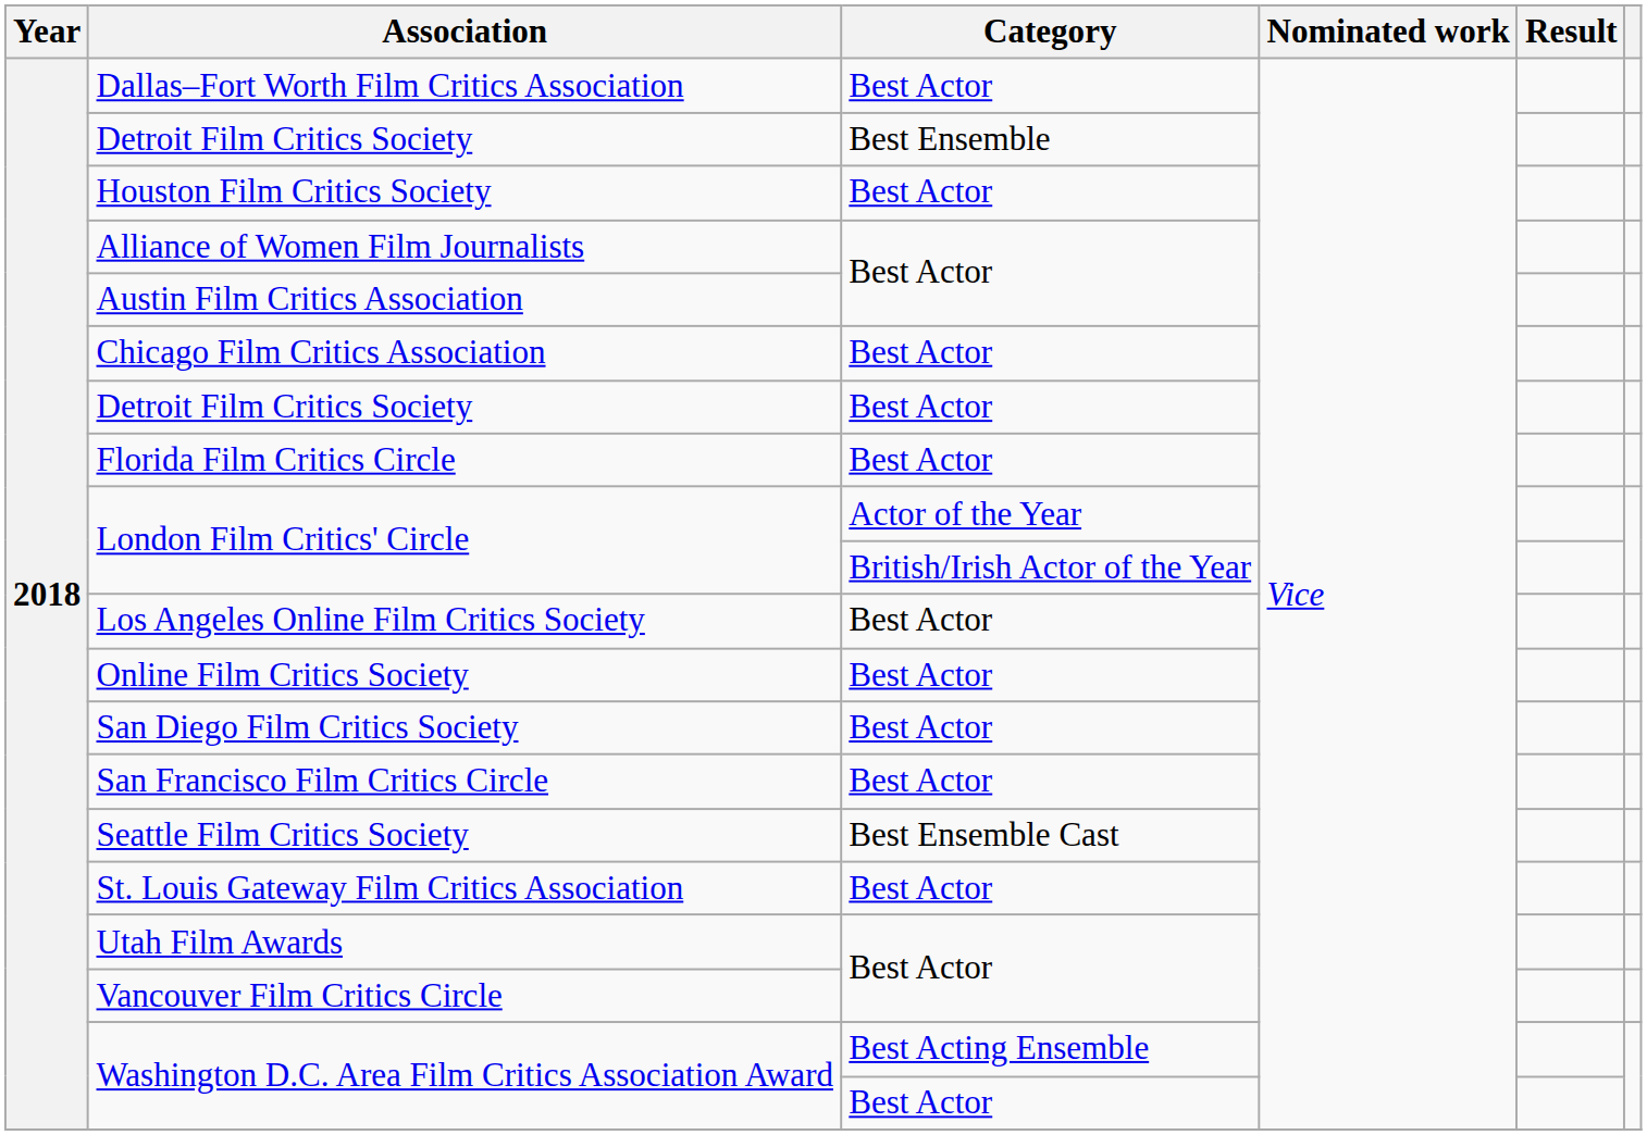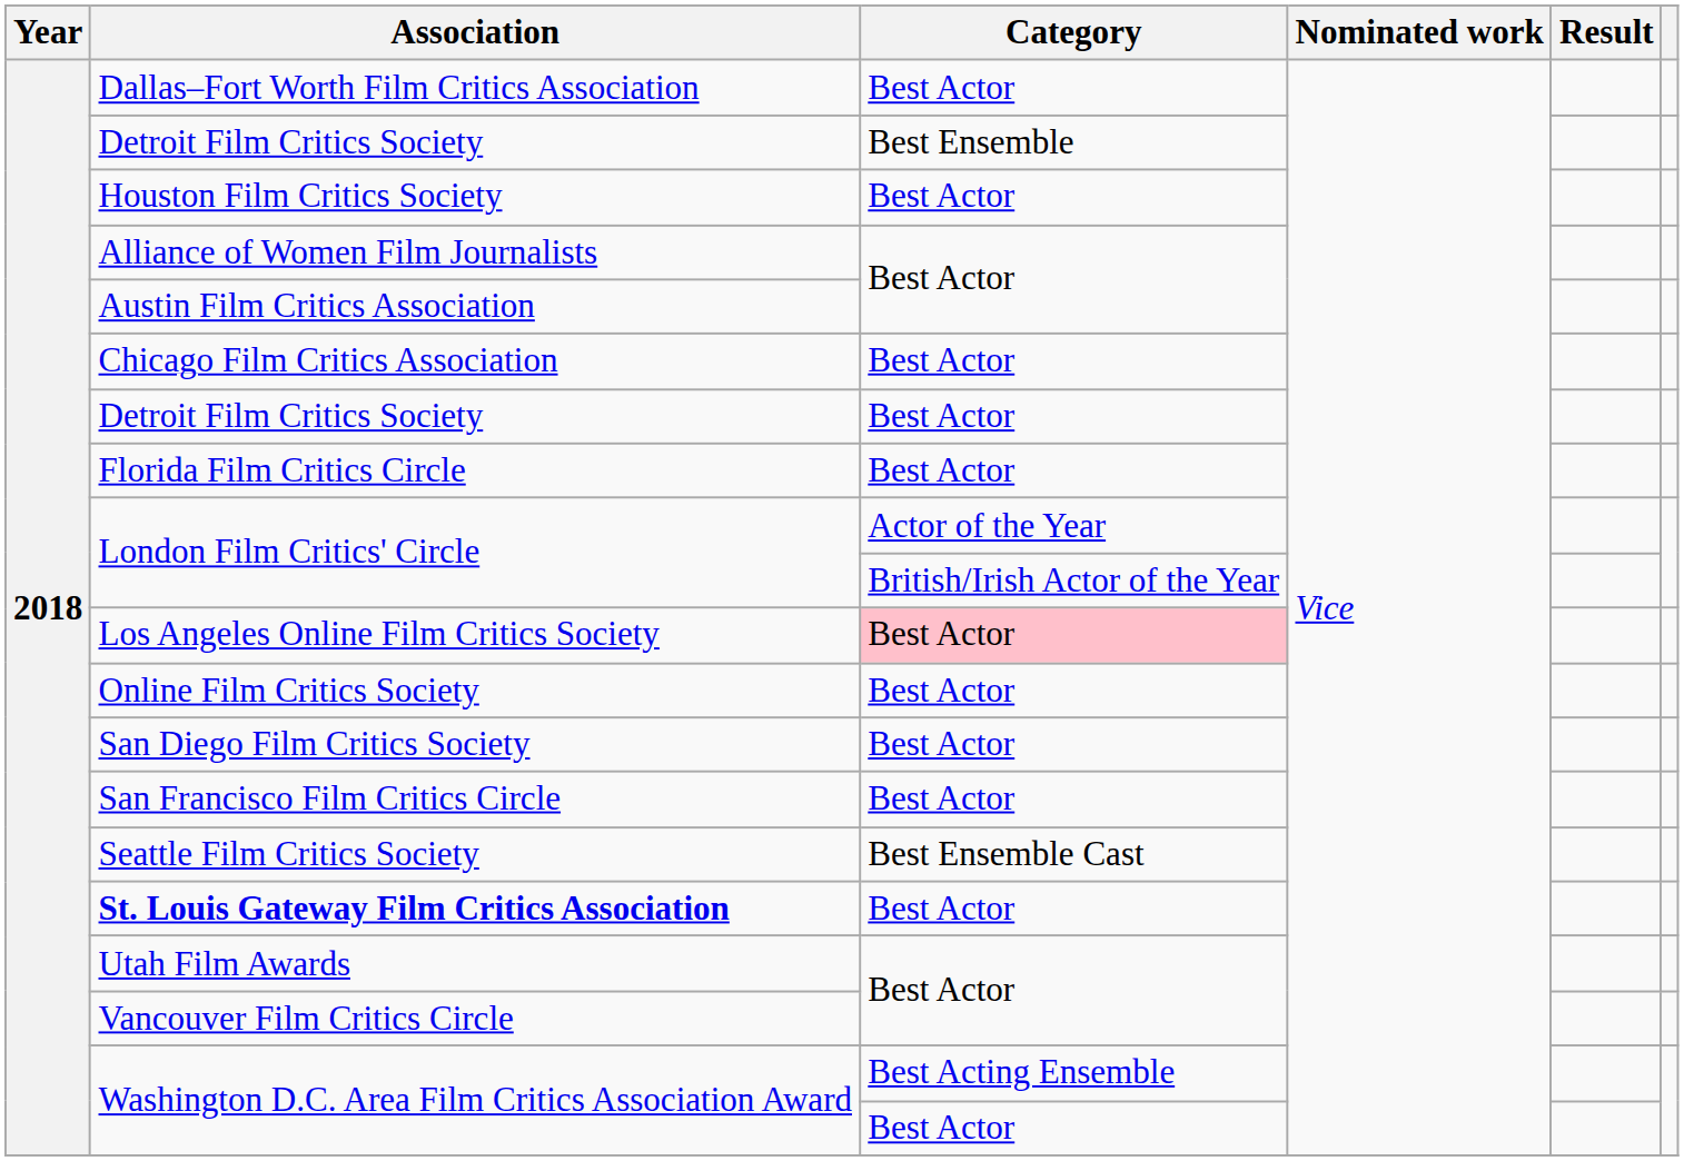Los Angeles Online Film Critics Society | Category: no background -> pink background
St. Louis Gateway Film Critics Association | Association: normal -> bold
